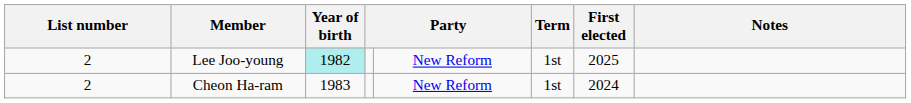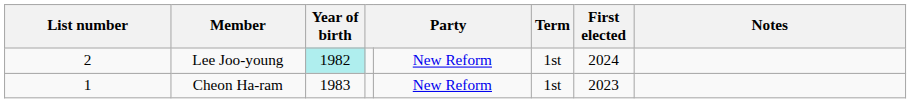Lee Joo-young | First elected: 2025 -> 2024
Cheon Ha-ram | List number: 2 -> 1
Cheon Ha-ram | First elected: 2024 -> 2023
